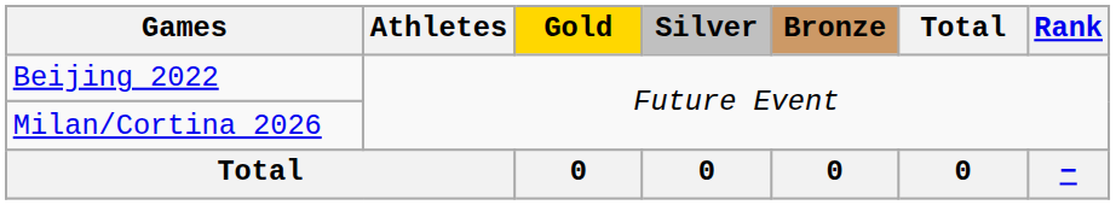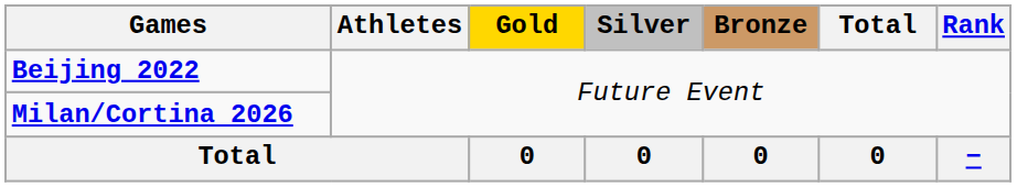Beijing 2022 | Games: normal -> bold
Milan/Cortina 2026 | Games: normal -> bold
